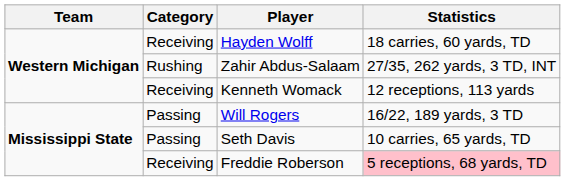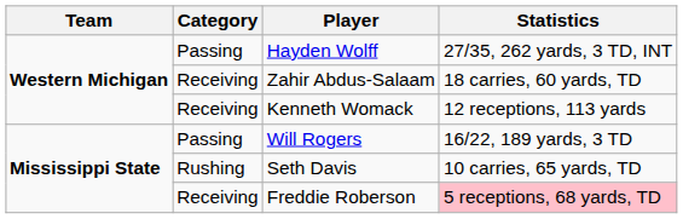Hayden Wolff | Category: Receiving -> Passing
Hayden Wolff | Statistics: 18 carries, 60 yards, TD -> 27/35, 262 yards, 3 TD, INT
Zahir Abdus-Salaam | Category: Rushing -> Receiving
Zahir Abdus-Salaam | Statistics: 27/35, 262 yards, 3 TD, INT -> 18 carries, 60 yards, TD
Seth Davis | Category: Passing -> Rushing
